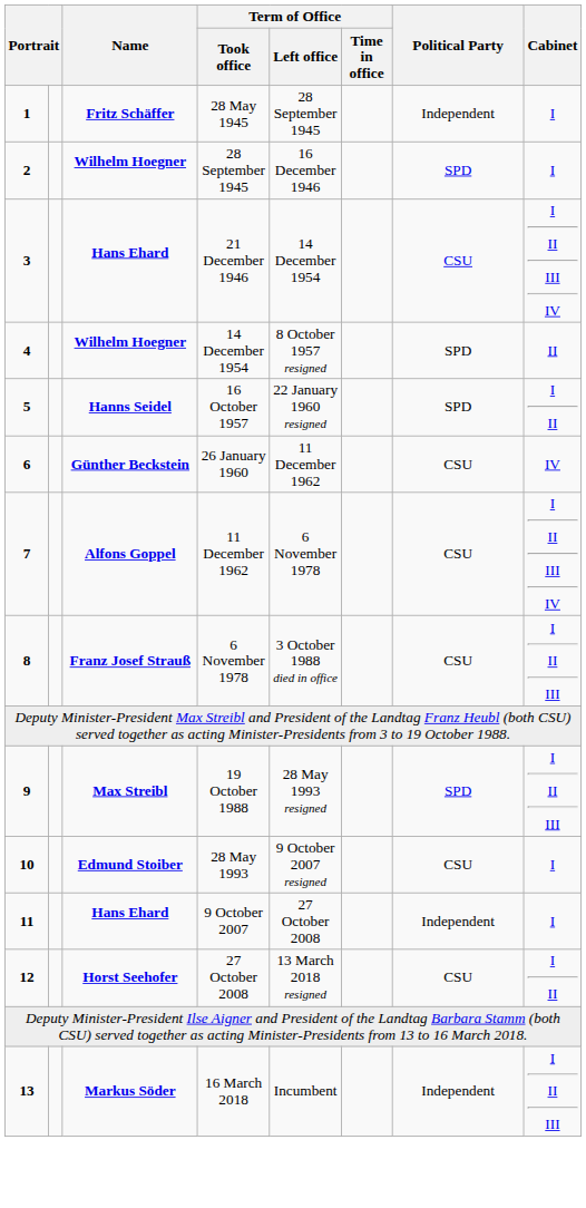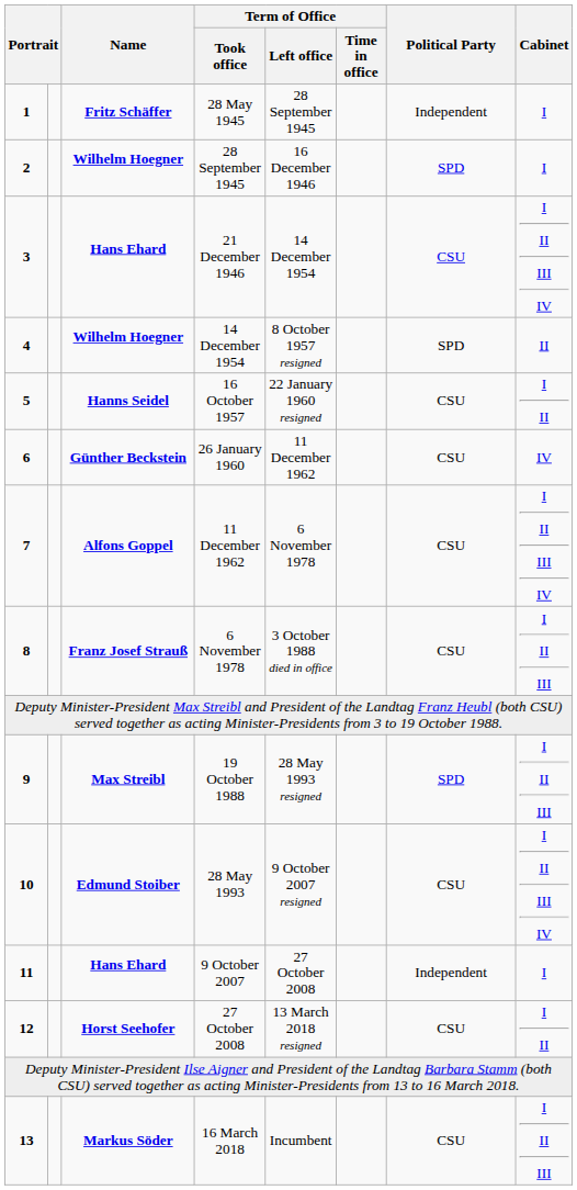16 October 1957 | Political Party: SPD -> CSU
28 May 1993 | Cabinet: I -> I II III IV
16 March 2018 | Political Party: Independent -> CSU
